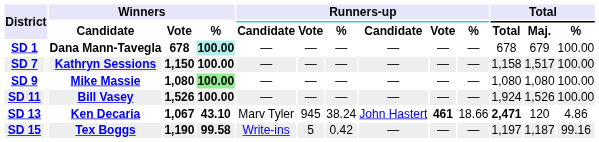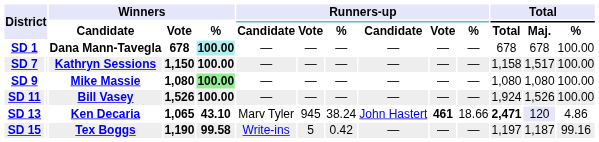SD 1 | Total / Maj.: 679 -> 678
SD 13 | Winners / Vote: 1,067 -> 1,065
SD 13 | Total / Maj.: no background -> lavender background
